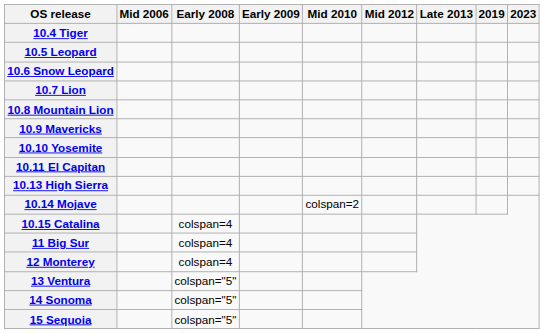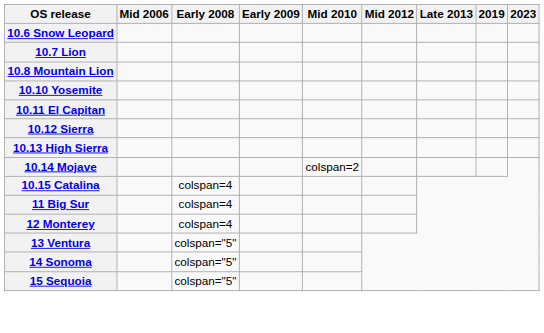- row: 10.4 Tiger
- row: 10.5 Leopard
- row: 10.9 Mavericks
+ row: 10.12 Sierra
